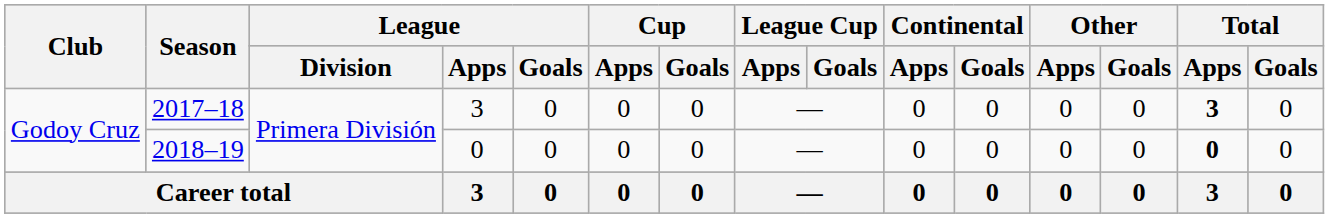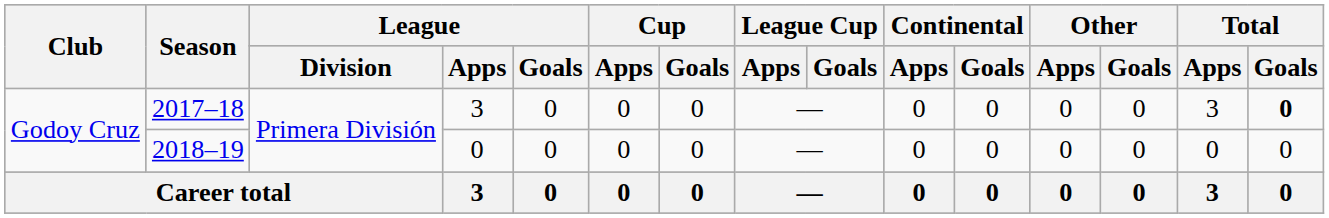2017–18 | Total / Apps: bold -> normal
2017–18 | Total / Goals: normal -> bold
2018–19 | Total / Apps: bold -> normal
